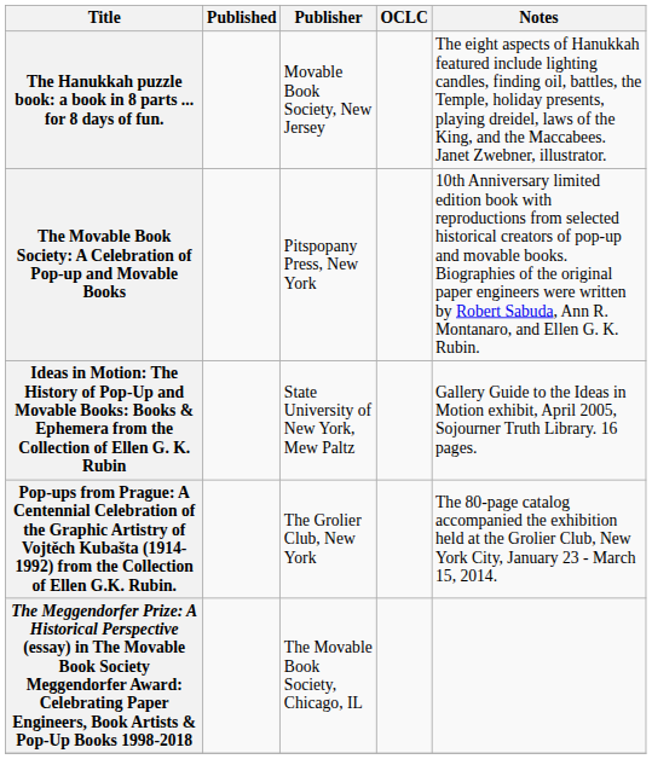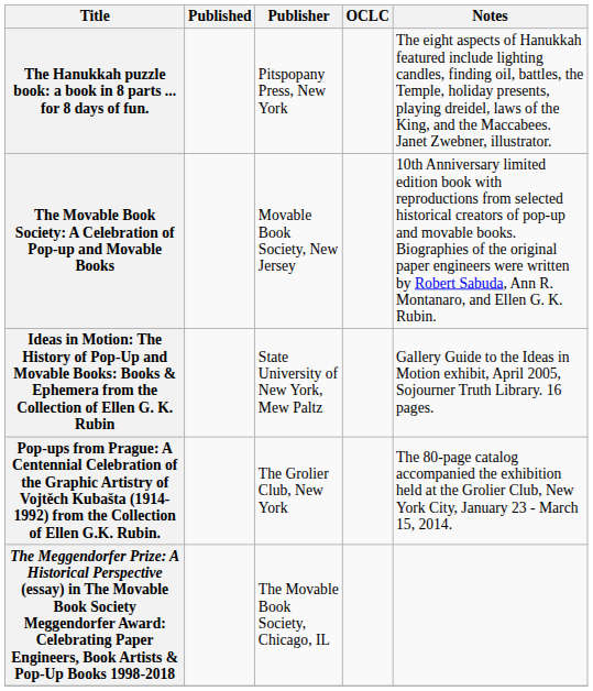row 2 | Publisher: Movable Book Society, New Jersey -> Pitspopany Press, New York
row 3 | Publisher: Pitspopany Press, New York -> Movable Book Society, New Jersey
